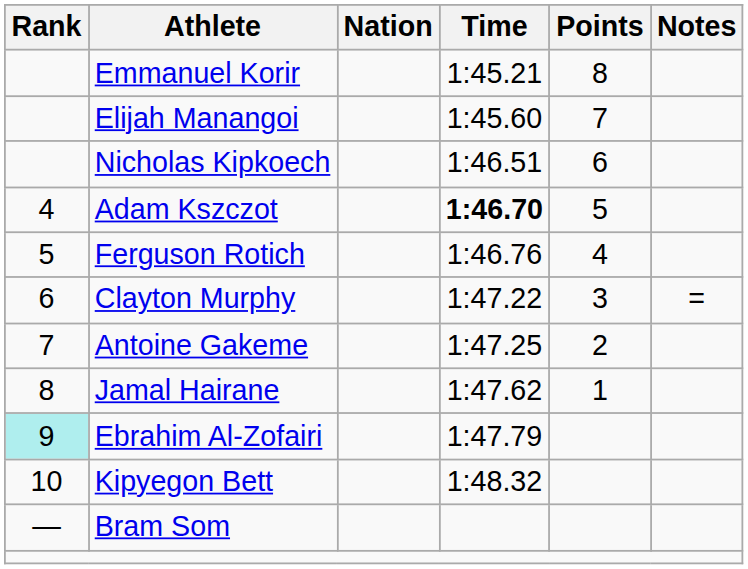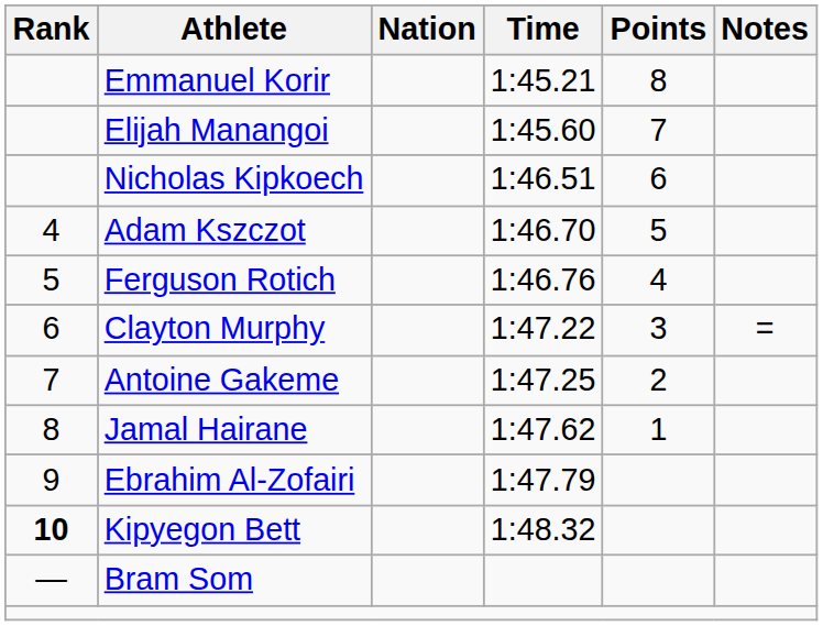Adam Kszczot | Time: bold -> normal
Ebrahim Al-Zofairi | Rank: paleturquoise background -> no background
Kipyegon Bett | Rank: normal -> bold
